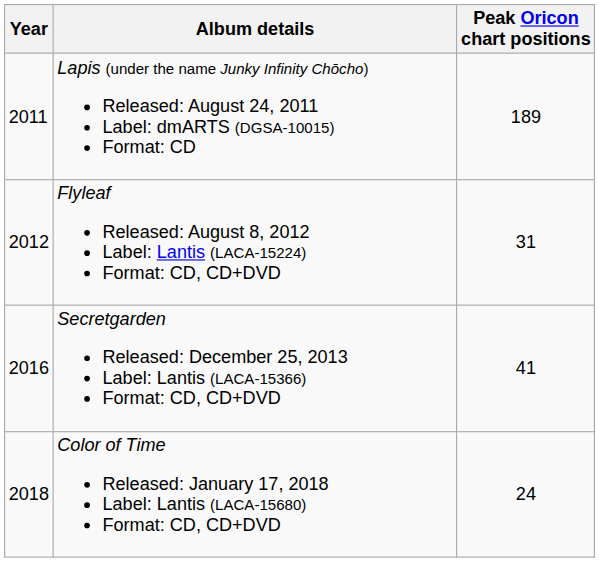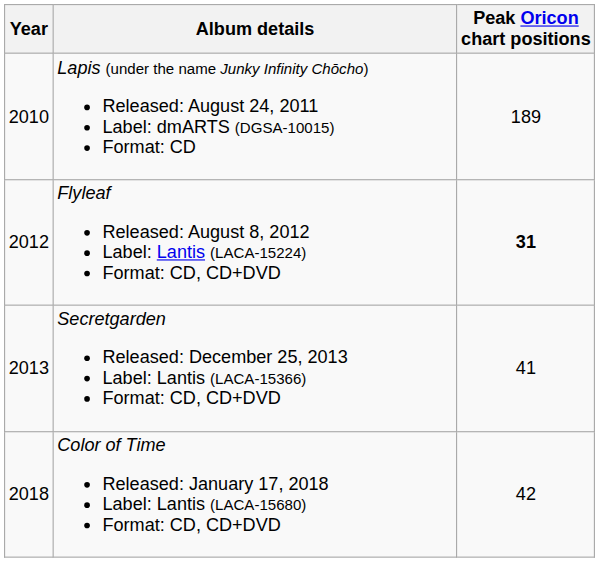row 2 | Year: 2011 -> 2010
row 3 | Peak Oricon chart positions: normal -> bold
row 4 | Year: 2016 -> 2013
row 5 | Peak Oricon chart positions: 24 -> 42
